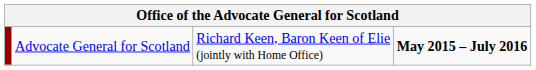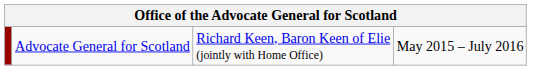Advocate General for Scotland | column 4: bold -> normal
